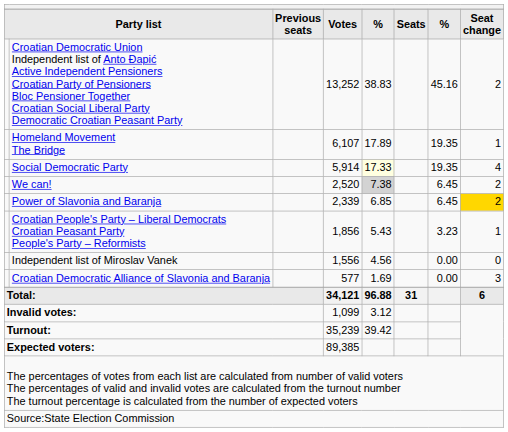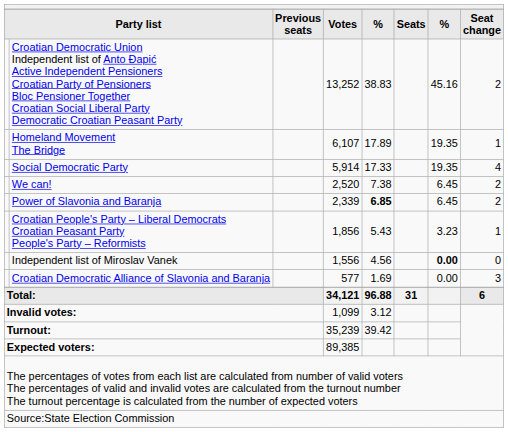Social Democratic Party | column 5: lightyellow background -> no background
We can! | column 5: lightgrey background -> no background
Power of Slavonia and Baranja | column 5: normal -> bold
Power of Slavonia and Baranja | Seat change: gold background -> no background
Independent list of Miroslav Vanek | column 7: normal -> bold
